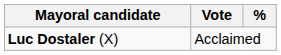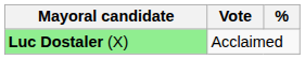Luc Dostaler (X) | Mayoral candidate: no background -> lightgreen background
